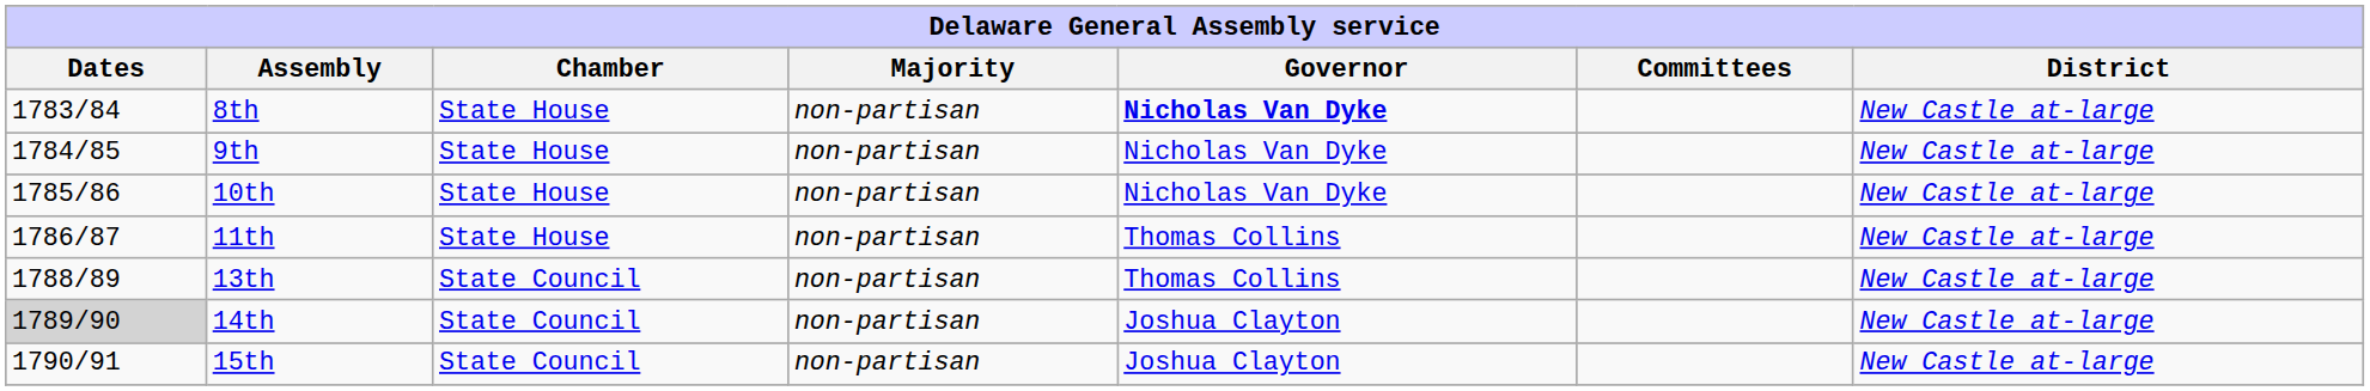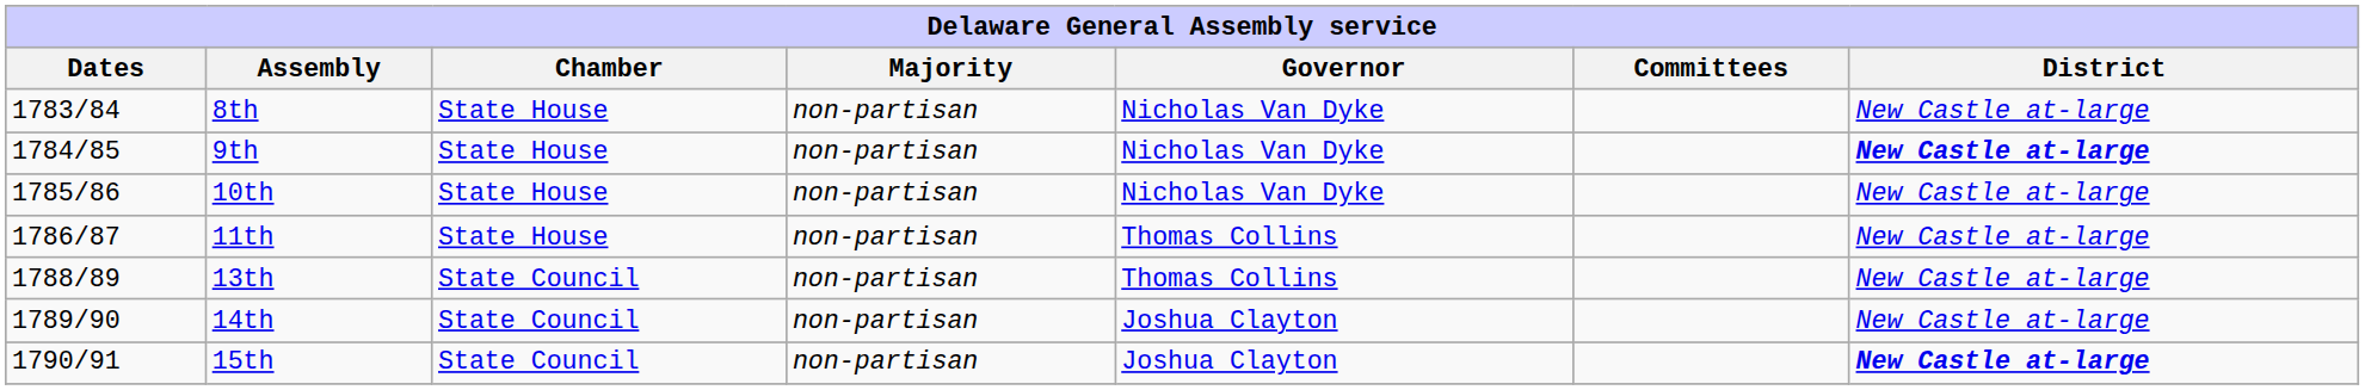8th | Governor: bold -> normal
9th | District: normal -> bold
14th | Dates: lightgrey background -> no background
15th | District: normal -> bold
